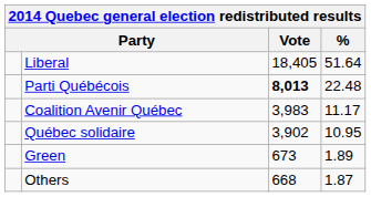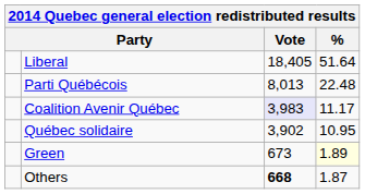Parti Québécois | Vote: bold -> normal
Coalition Avenir Québec | Vote: no background -> lavender background
Green | %: no background -> lightyellow background
Others | Vote: normal -> bold
